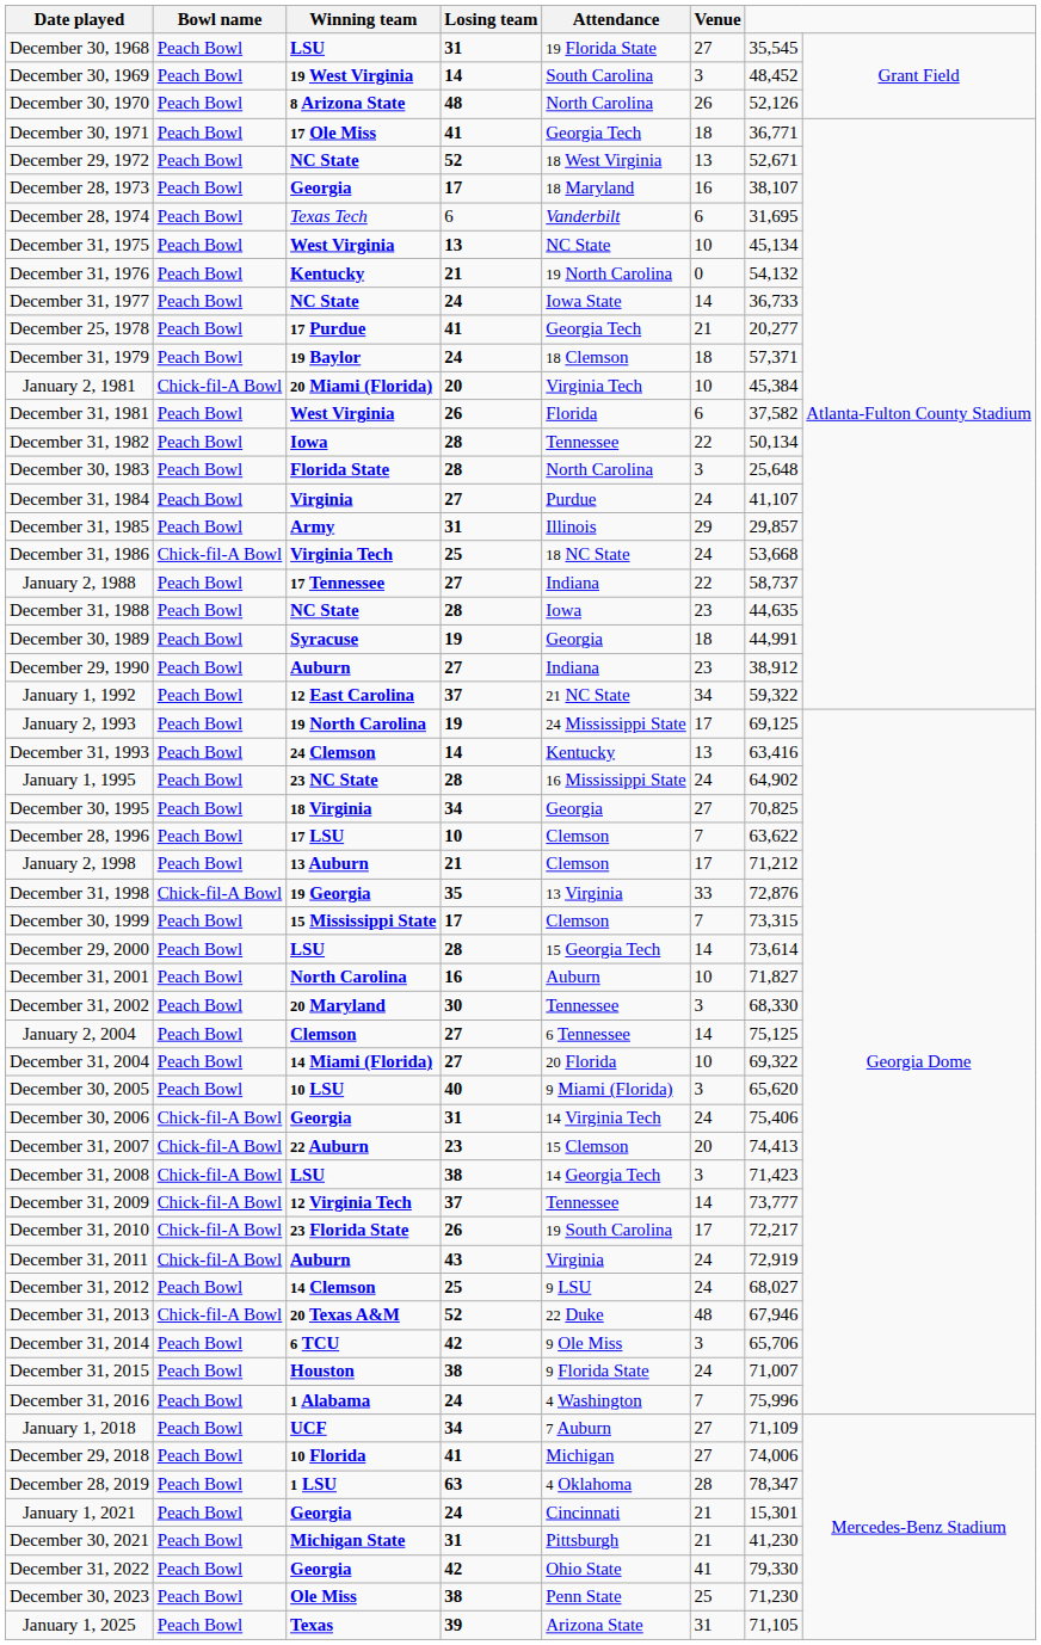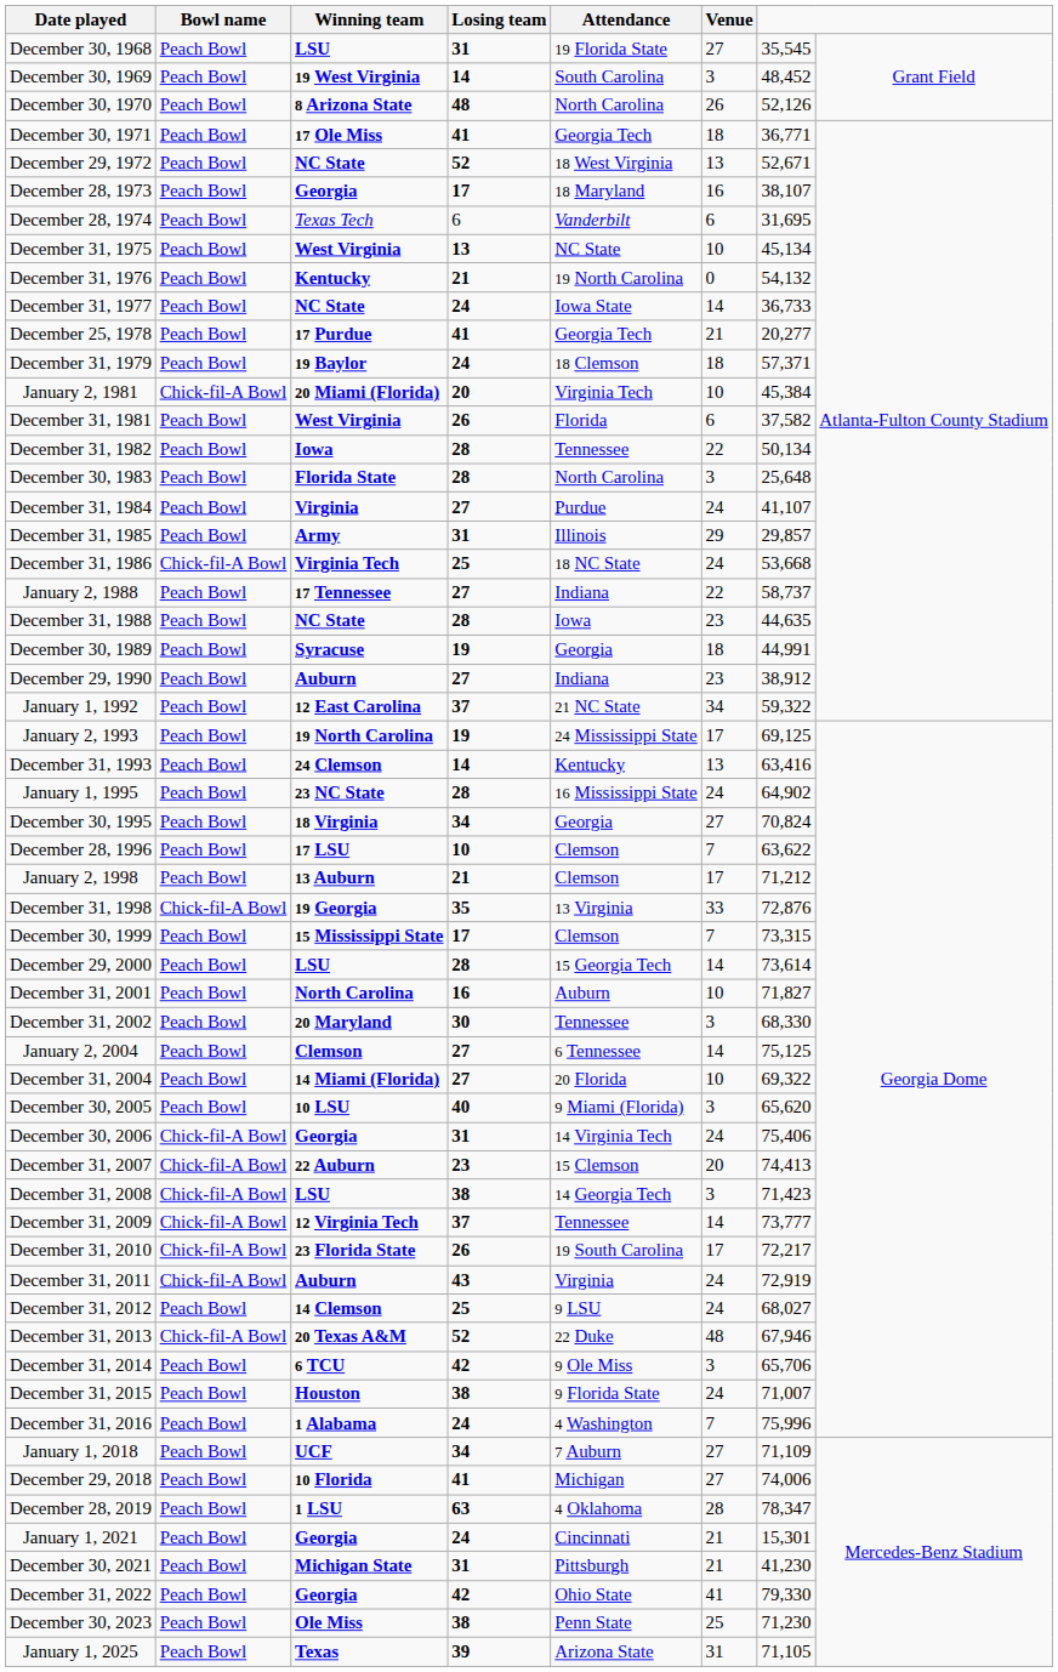December 30, 1995 | column 7: 70,825 -> 70,824
